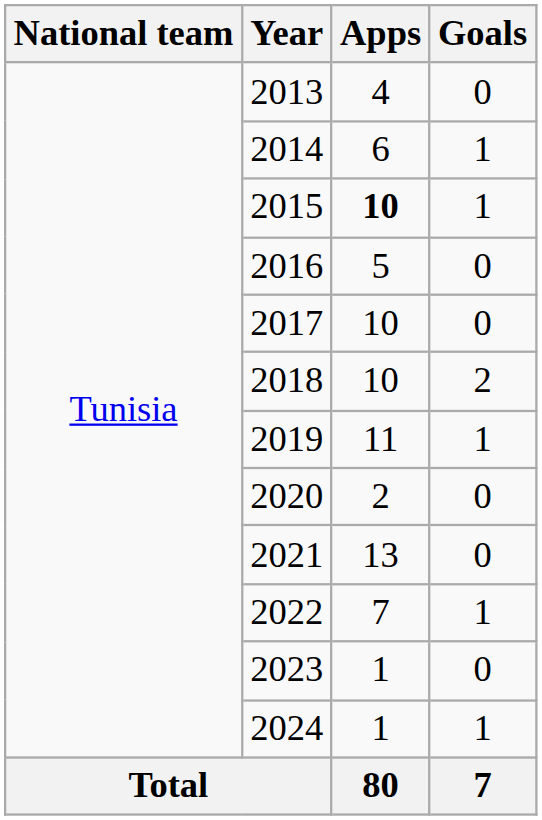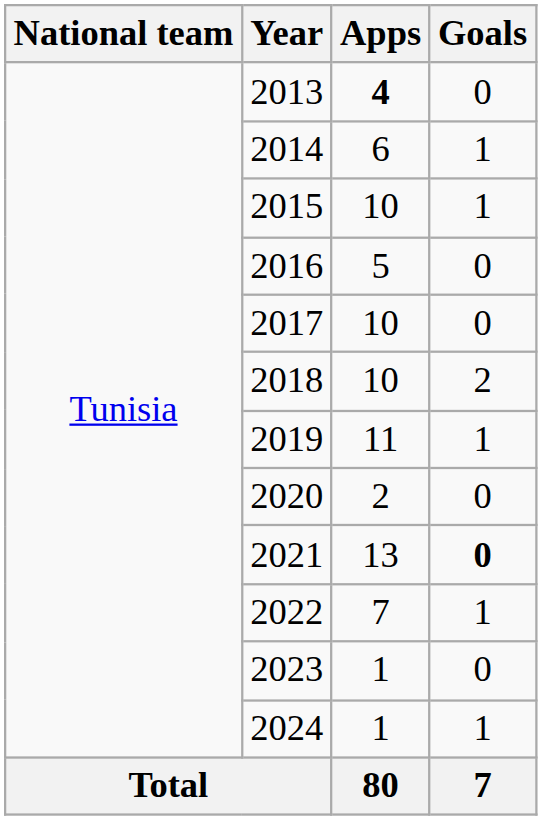2013 | Apps: normal -> bold
2015 | Apps: bold -> normal
2021 | Goals: normal -> bold
